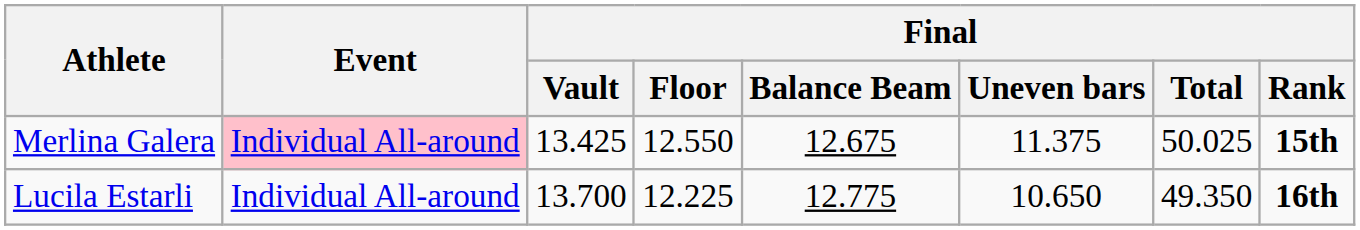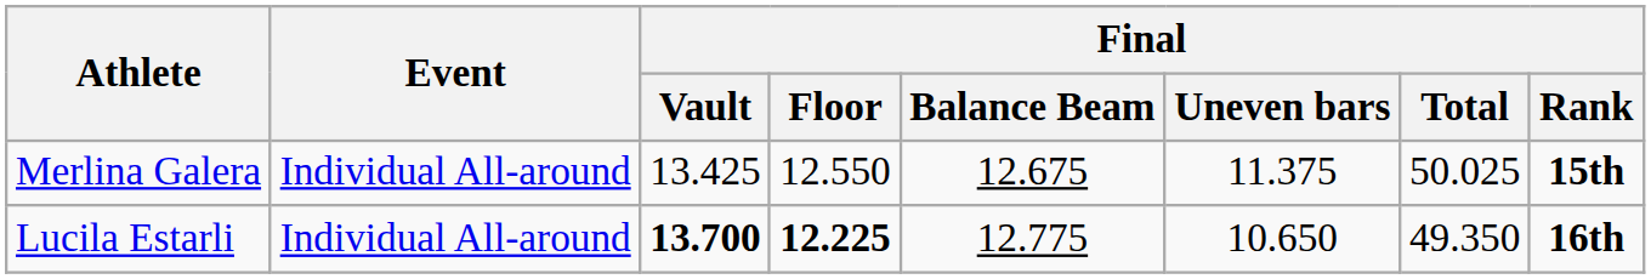row 3 | Event: pink background -> no background
row 4 | Final / Vault: normal -> bold
row 4 | Final / Floor: normal -> bold
